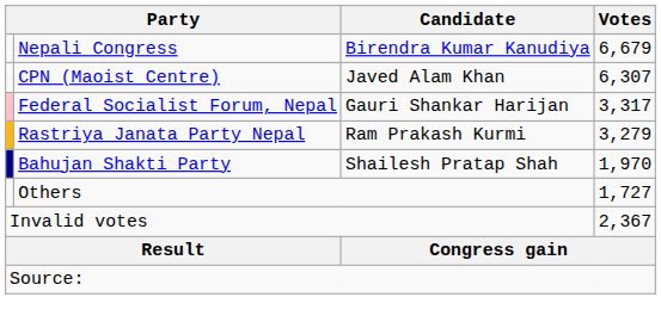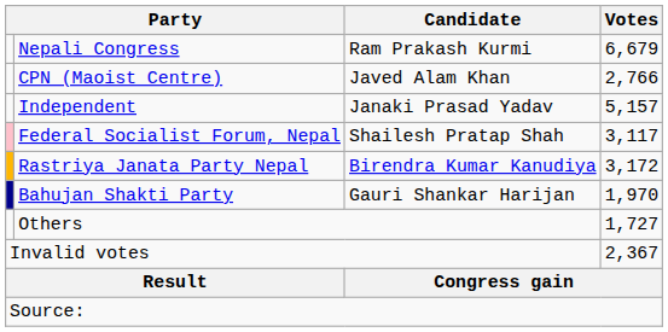Nepali Congress | Candidate: Birendra Kumar Kanudiya -> Ram Prakash Kurmi
CPN (Maoist Centre) | Votes: 6,307 -> 2,766
+ row: Independent | Janaki Prasad Yadav | 5,157
Federal Socialist Forum, Nepal | Candidate: Gauri Shankar Harijan -> Shailesh Pratap Shah
Federal Socialist Forum, Nepal | Votes: 3,317 -> 3,117
Rastriya Janata Party Nepal | Candidate: Ram Prakash Kurmi -> Birendra Kumar Kanudiya
Rastriya Janata Party Nepal | Votes: 3,279 -> 3,172
Bahujan Shakti Party | Candidate: Shailesh Pratap Shah -> Gauri Shankar Harijan
